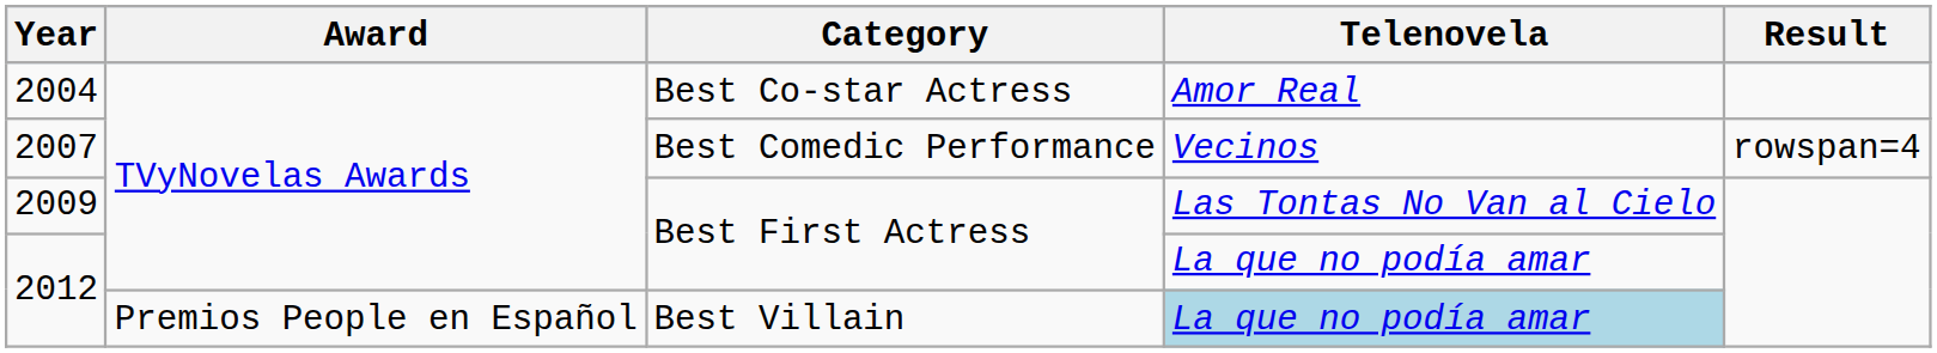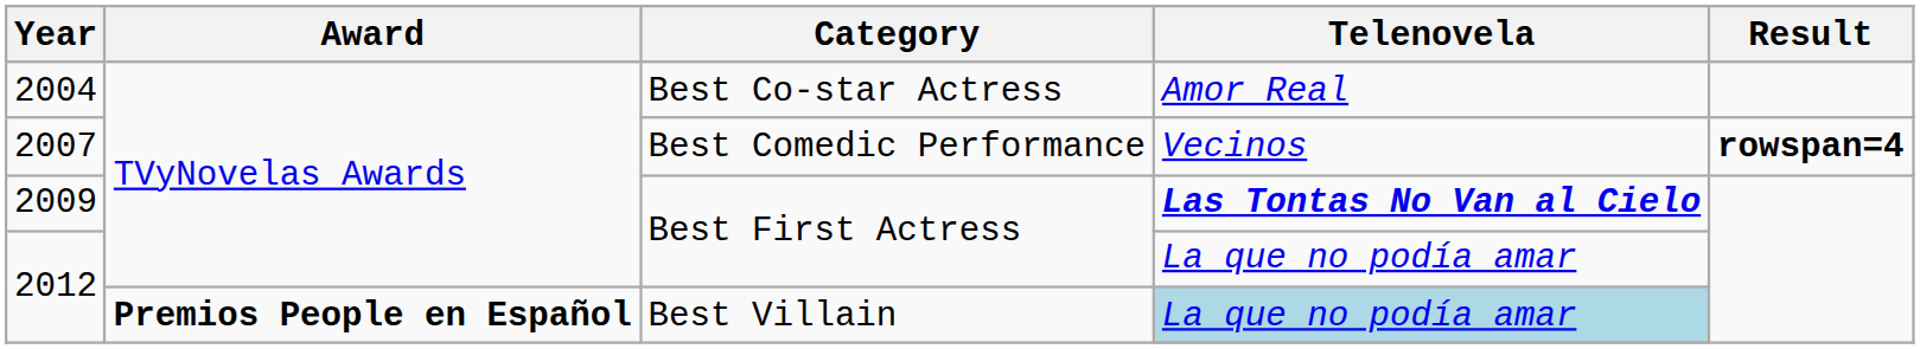2007 | Result: normal -> bold
2009 | Telenovela: normal -> bold
2012 / Best Villain | Award: normal -> bold
